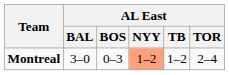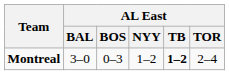Montreal | AL East / NYY: lightsalmon background -> no background
Montreal | AL East / TB: normal -> bold
